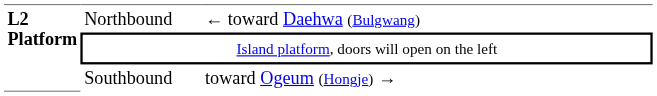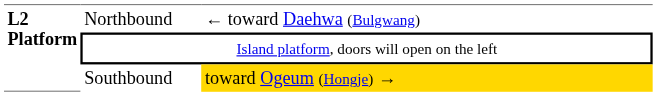Southbound | column 3: no background -> gold background
